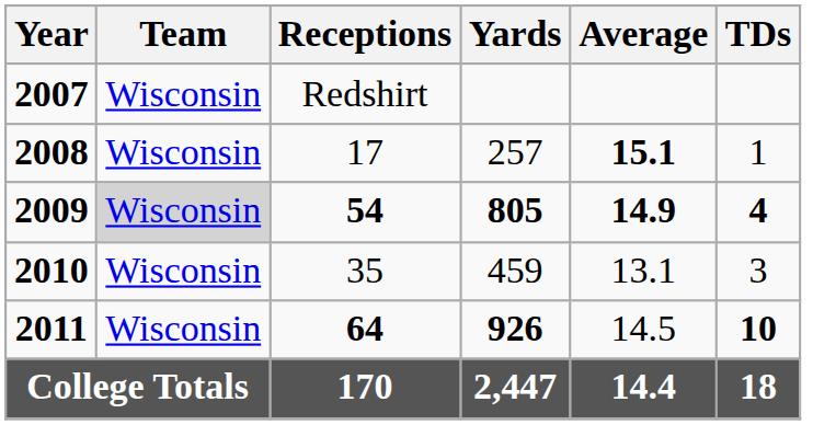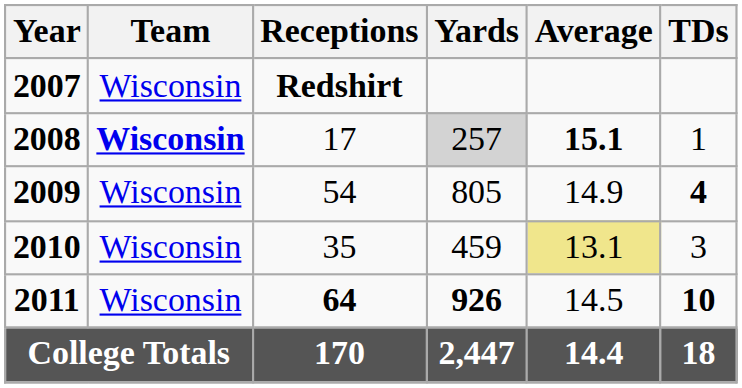2007 | Receptions: normal -> bold
2008 | Team: normal -> bold
2008 | Yards: no background -> lightgrey background
2009 | Team: lightgrey background -> no background
2009 | Receptions: bold -> normal
2009 | Yards: bold -> normal
2009 | Average: bold -> normal
2010 | Average: no background -> khaki background
